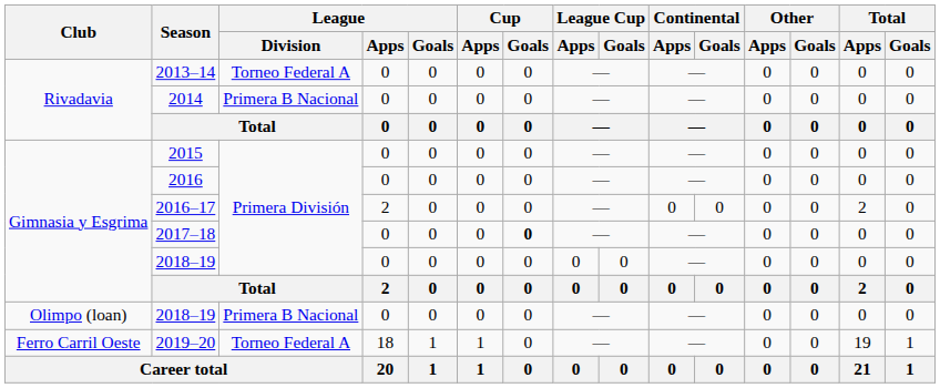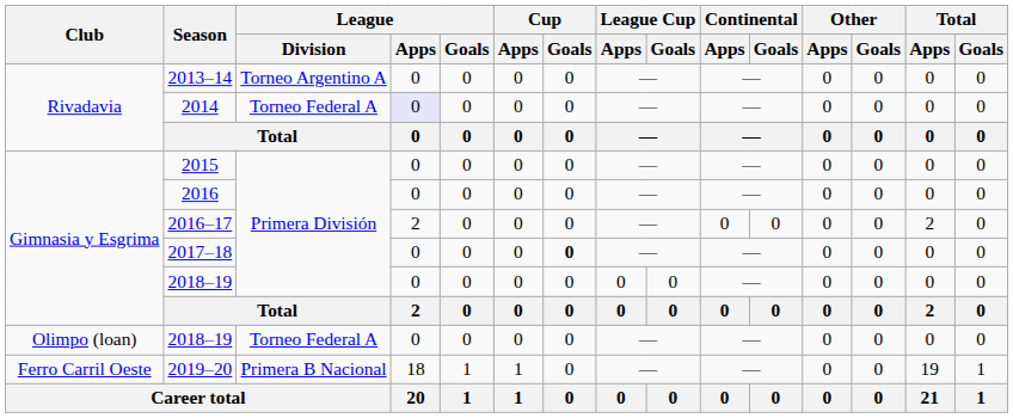2013–14 | League / Division: Torneo Federal A -> Torneo Argentino A
2014 | League / Division: Primera B Nacional -> Torneo Federal A
2014 | League / Apps: no background -> lavender background
Olimpo (loan) / 2018–19 | League / Division: Primera B Nacional -> Torneo Federal A
2019–20 | League / Division: Torneo Federal A -> Primera B Nacional
